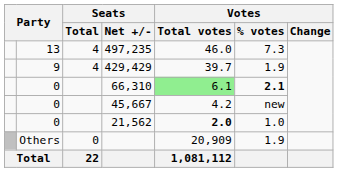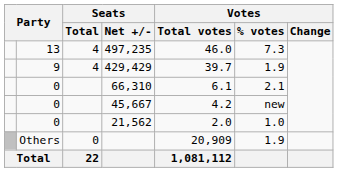66,310 | Votes / Total votes: lightgreen background -> no background
66,310 | Votes / % votes: bold -> normal
21,562 | Votes / Total votes: bold -> normal
